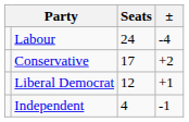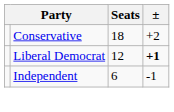- row: Labour | 24 | -4
Conservative | Seats: 17 -> 18
Liberal Democrat | ±: normal -> bold
Independent | Seats: 4 -> 6
